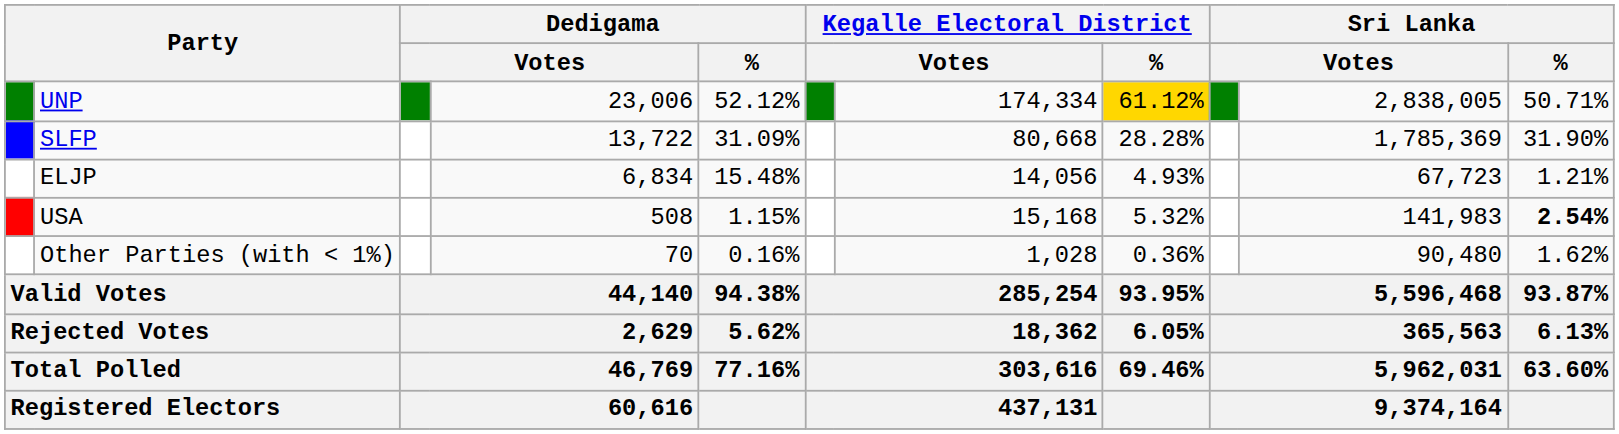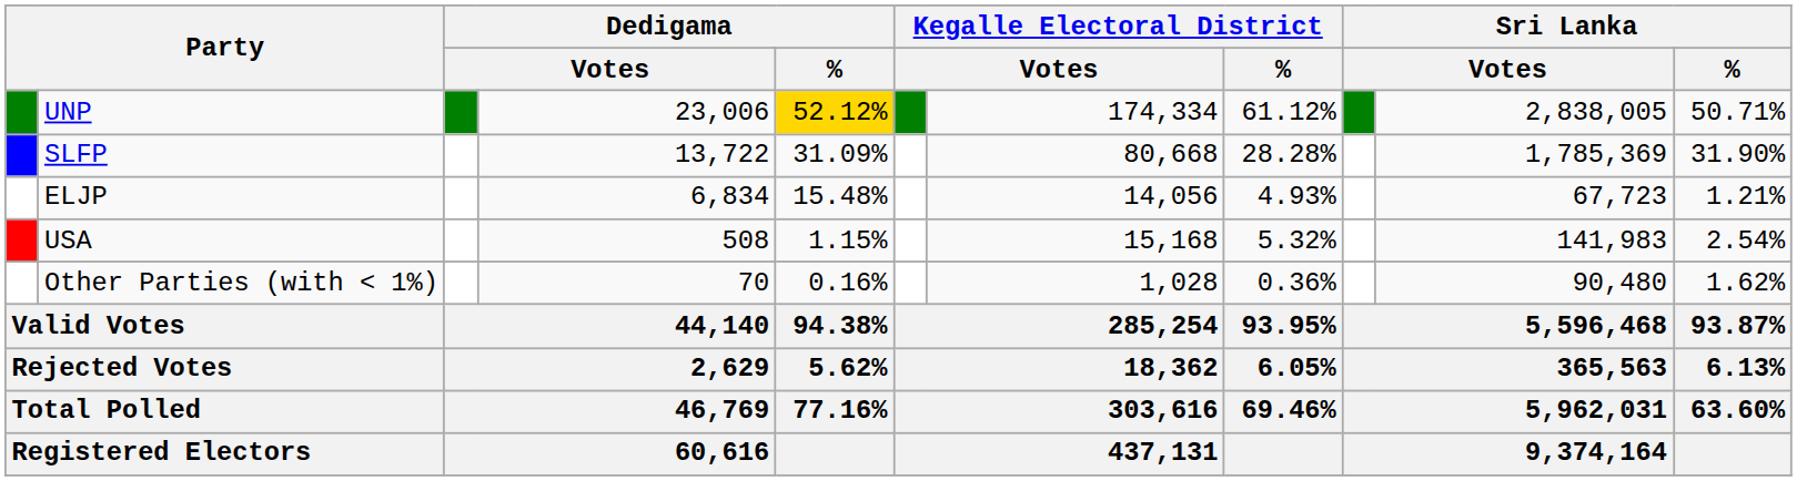UNP | Dedigama / %: no background -> gold background
UNP | Kegalle Electoral District / %: gold background -> no background
USA | Sri Lanka / %: bold -> normal
